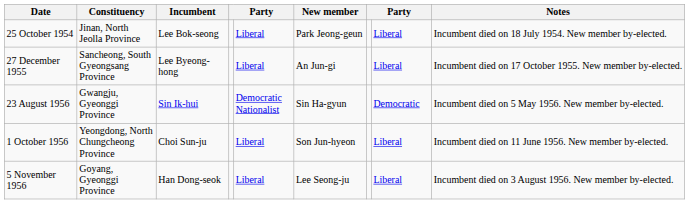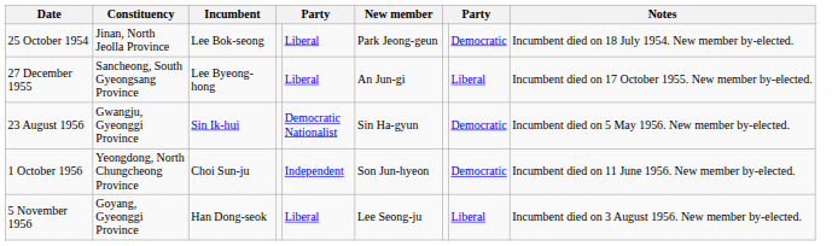25 October 1954 | column 8: Liberal -> Democratic
1 October 1956 | column 5: Liberal -> Independent
1 October 1956 | column 8: Liberal -> Democratic
